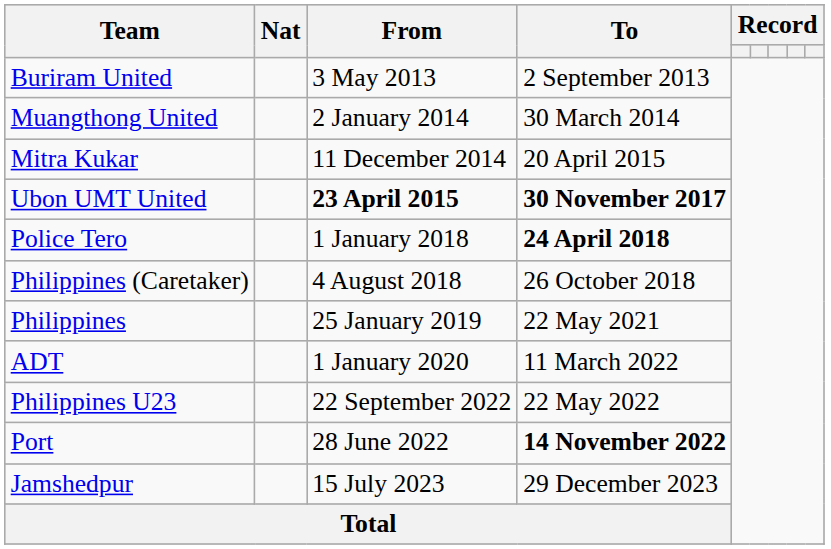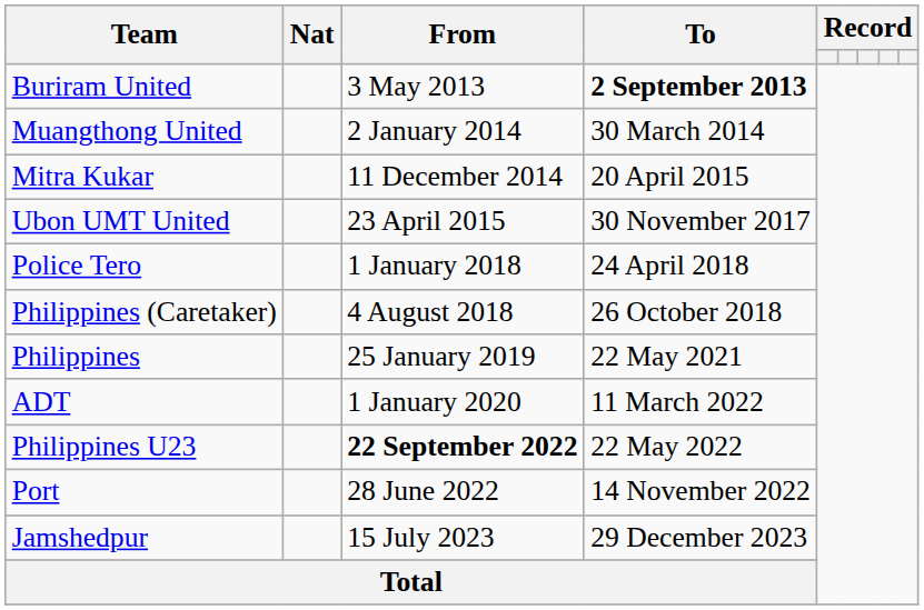Buriram United | To: normal -> bold
Ubon UMT United | From: bold -> normal
Ubon UMT United | To: bold -> normal
Police Tero | To: bold -> normal
Philippines U23 | From: normal -> bold
Port | To: bold -> normal
